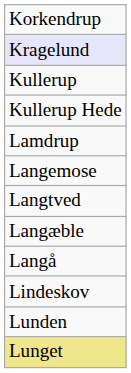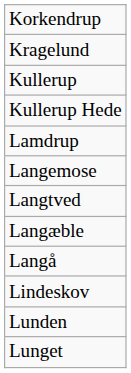row 2 | column 1: lavender background -> no background
row 12 | column 1: khaki background -> no background
